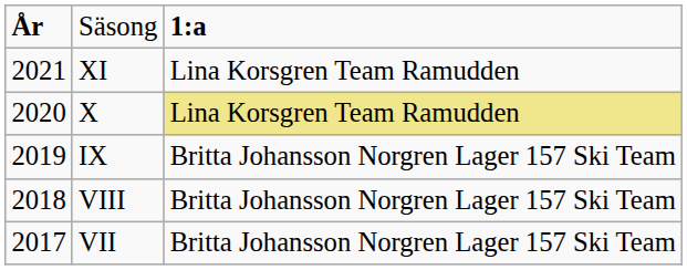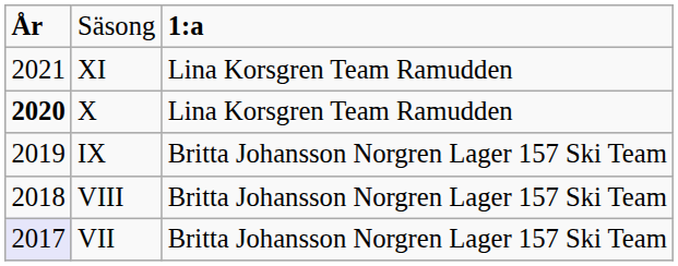X | column 1: normal -> bold
X | column 3: khaki background -> no background
VII | column 1: no background -> lavender background
